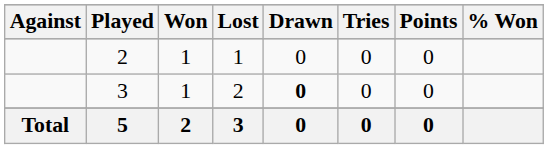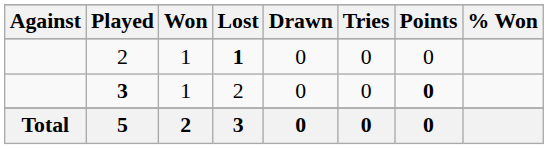row 2 | Lost: normal -> bold
row 3 | Played: normal -> bold
row 3 | Drawn: bold -> normal
row 3 | Points: normal -> bold
